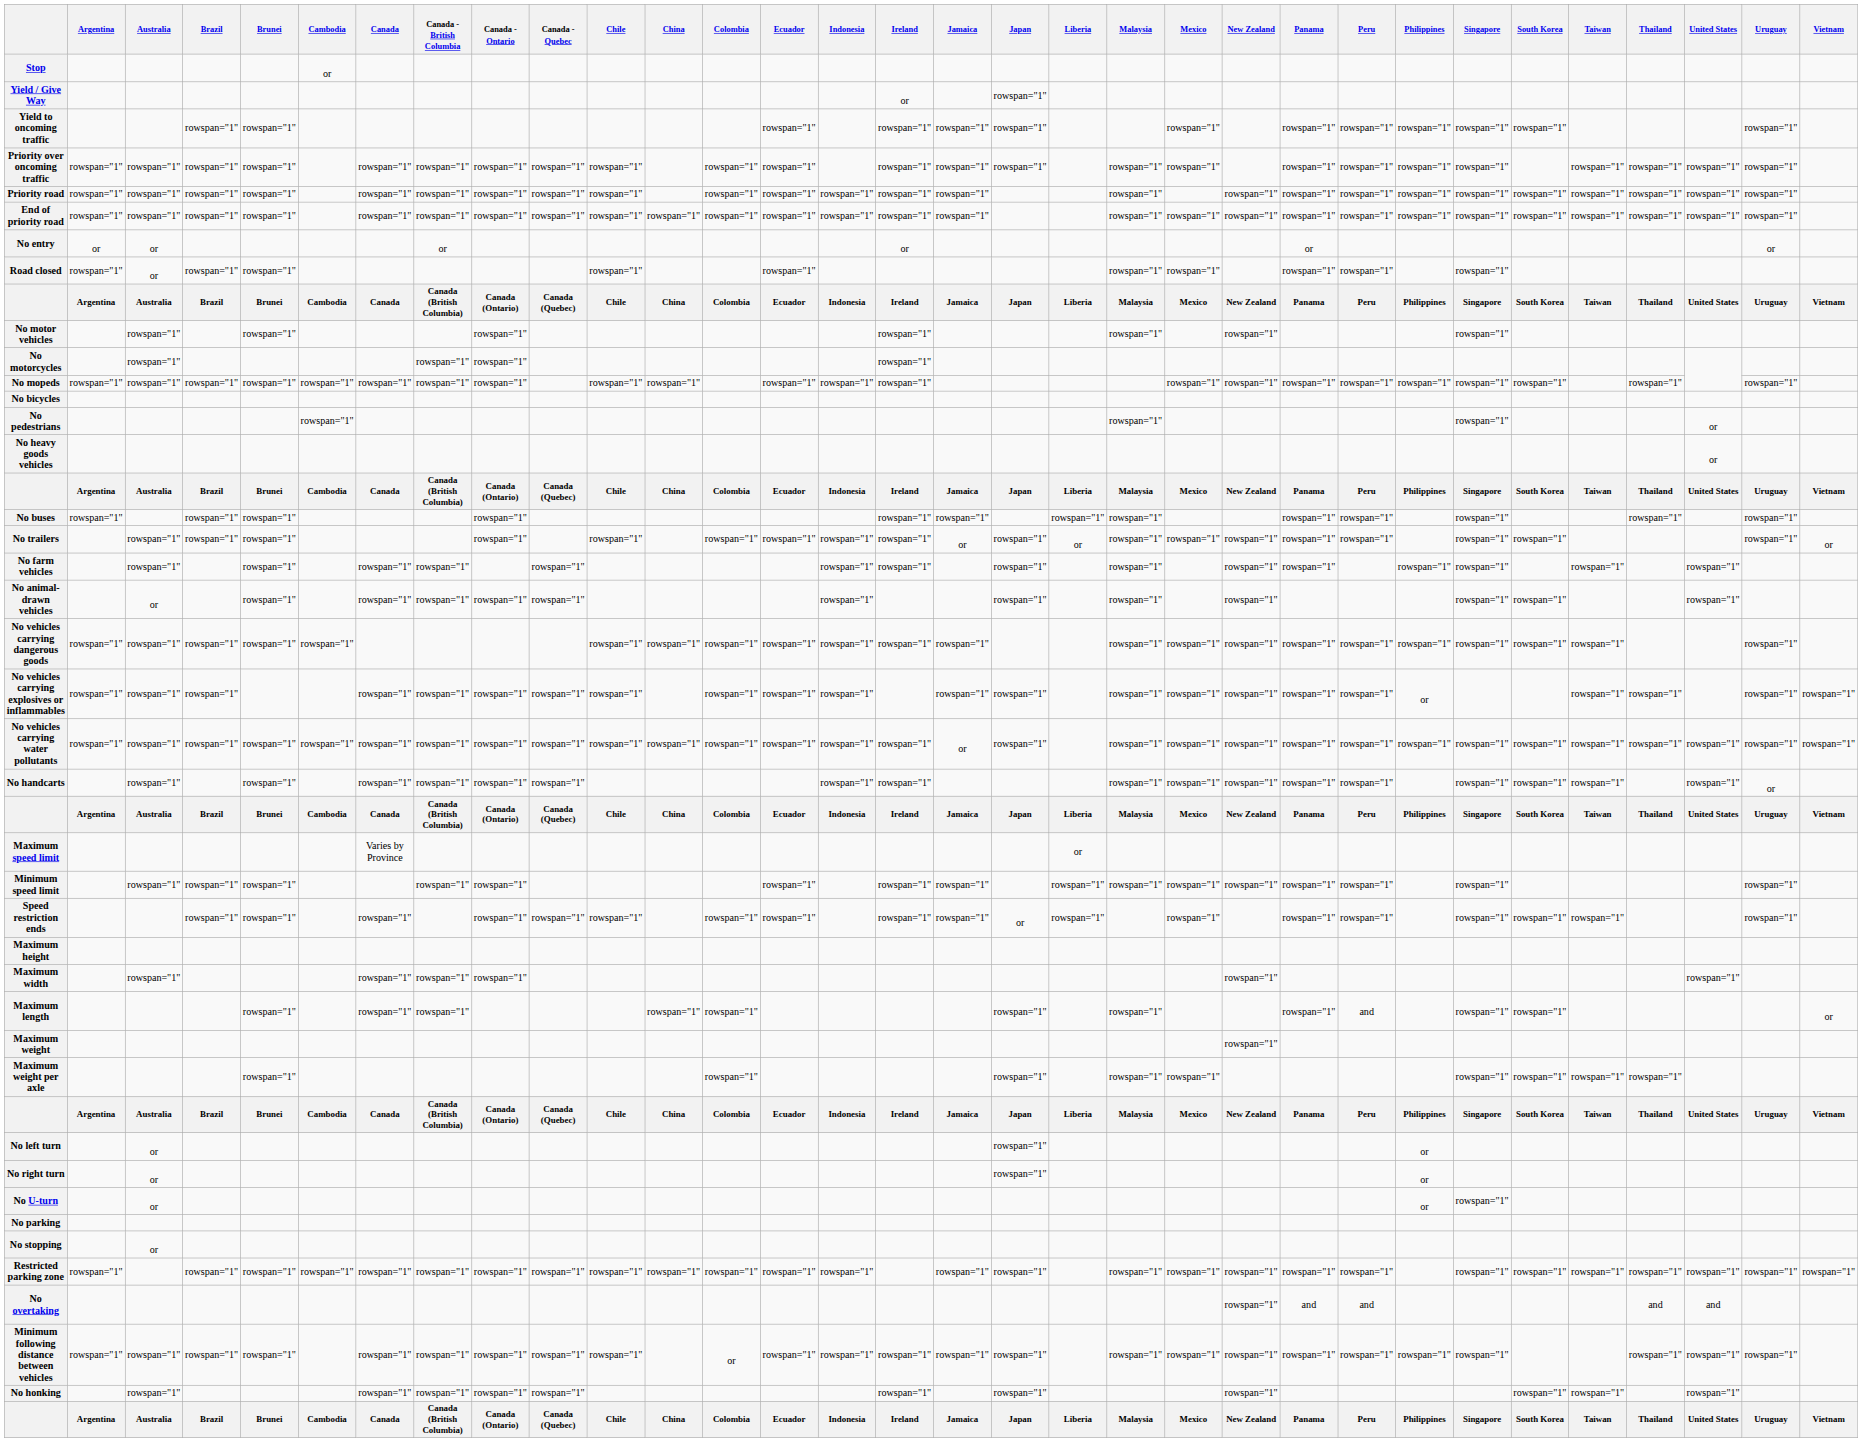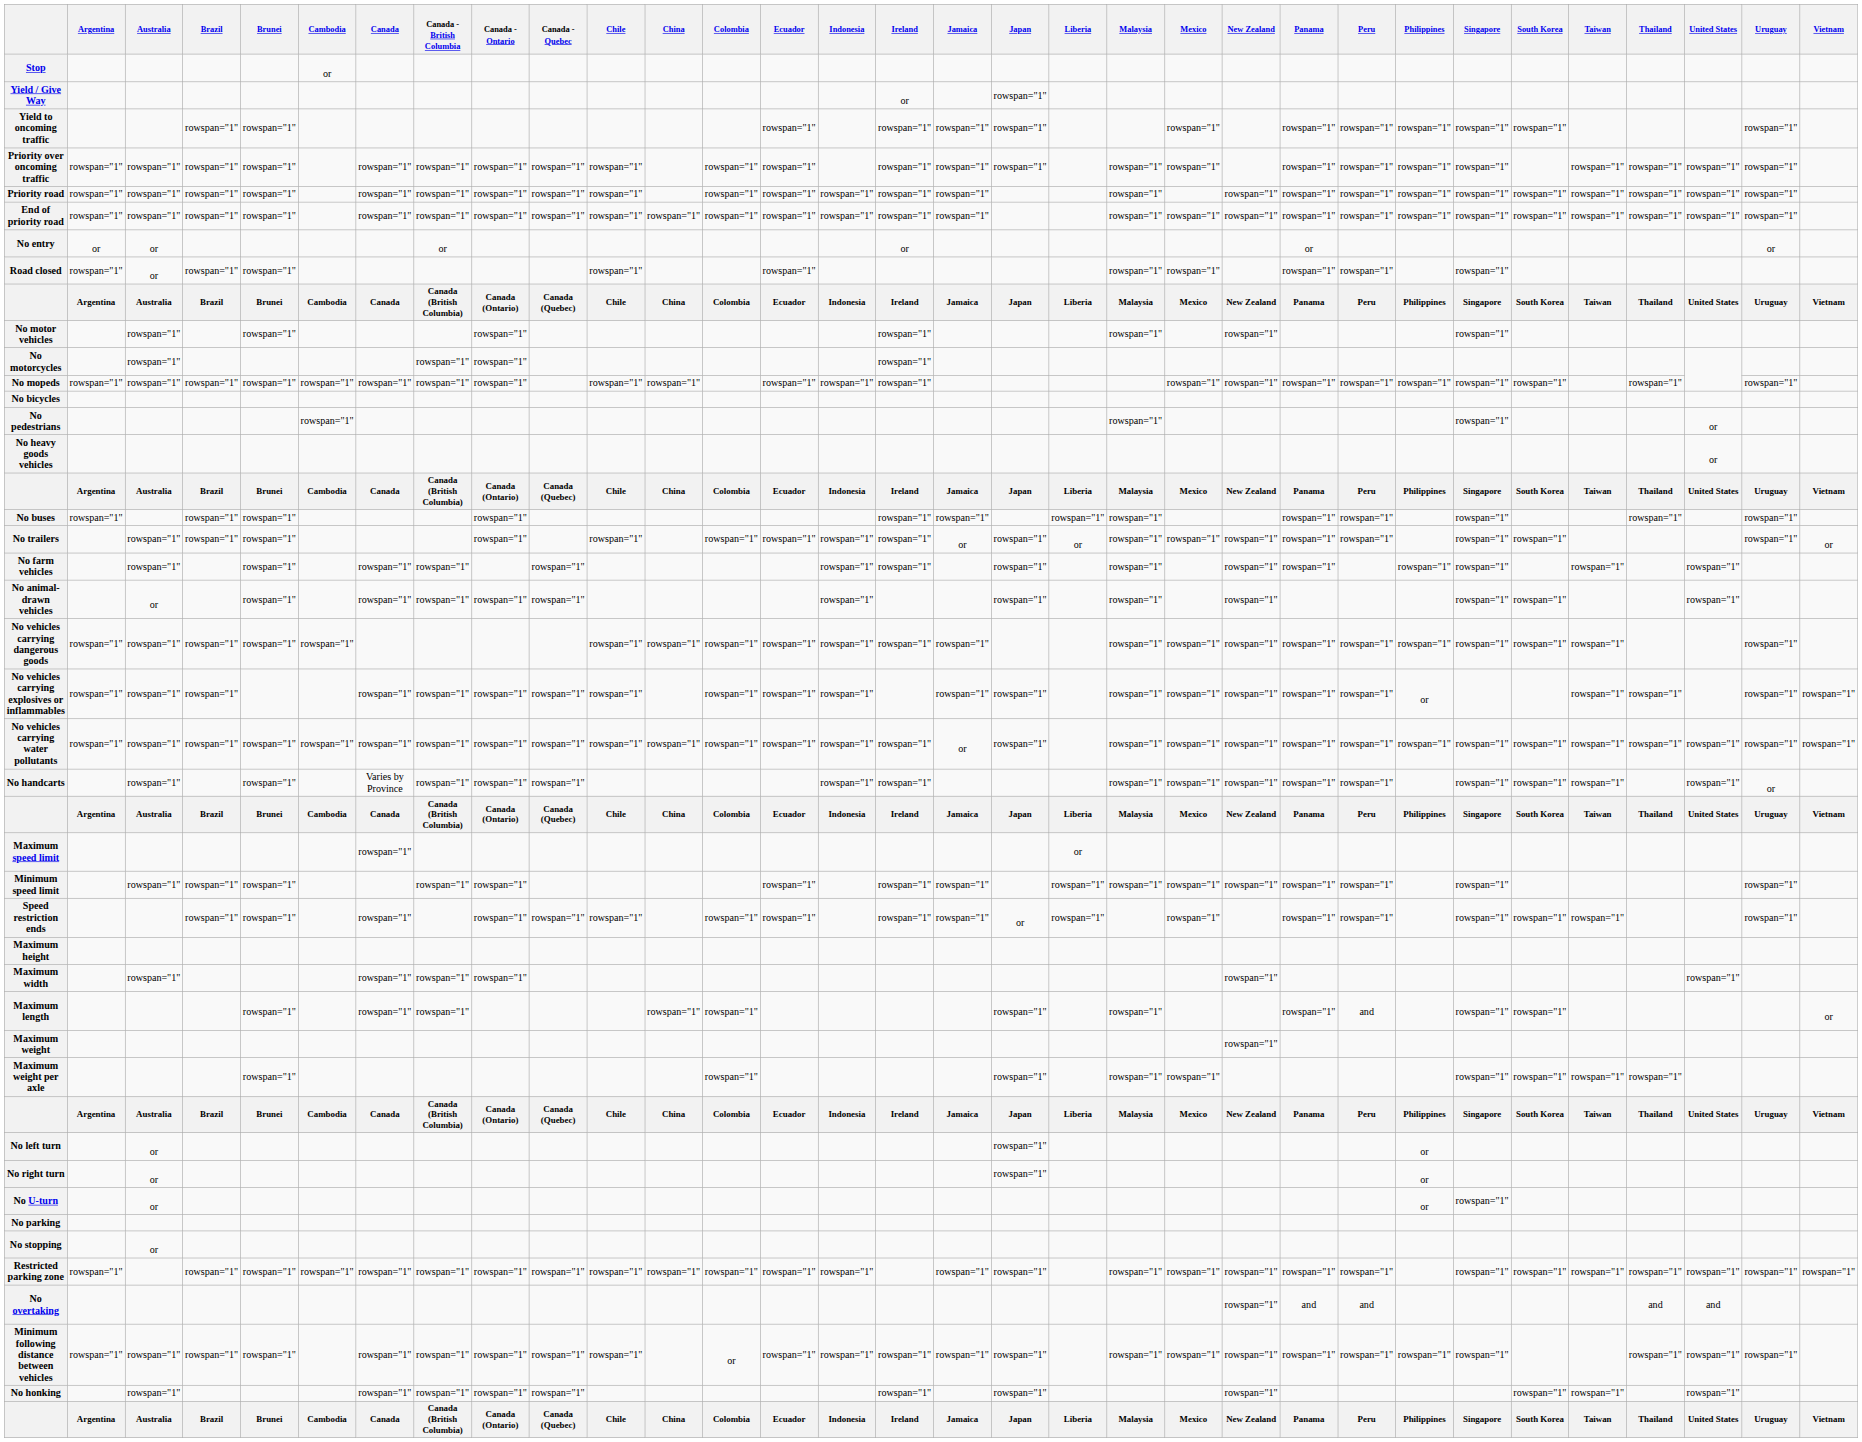No handcarts | Canada: rowspan="1" -> Varies by Province
Maximum speed limit | Canada: Varies by Province -> rowspan="1"
